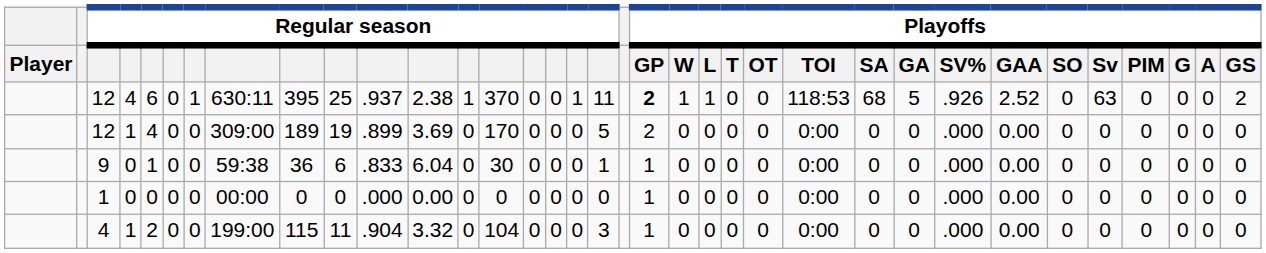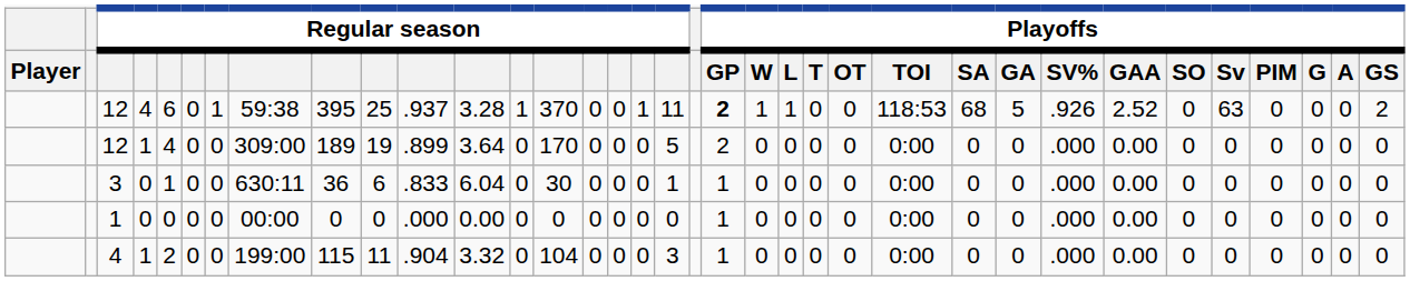row 3 | column 8: 630:11 -> 59:38
row 3 | column 12: 2.38 -> 3.28
row 4 | column 12: 3.69 -> 3.64
row 5 | column 3: 9 -> 3
row 5 | column 8: 59:38 -> 630:11
